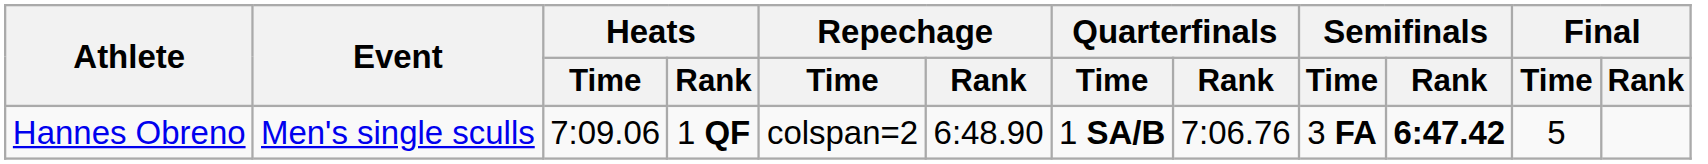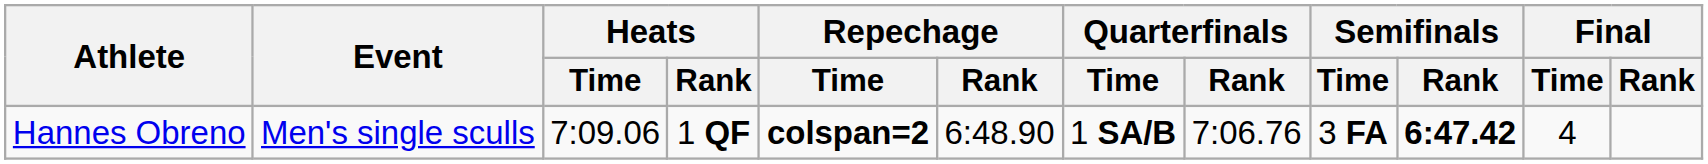Hannes Obreno | Repechage / Time: normal -> bold
Hannes Obreno | Final / Time: 5 -> 4
